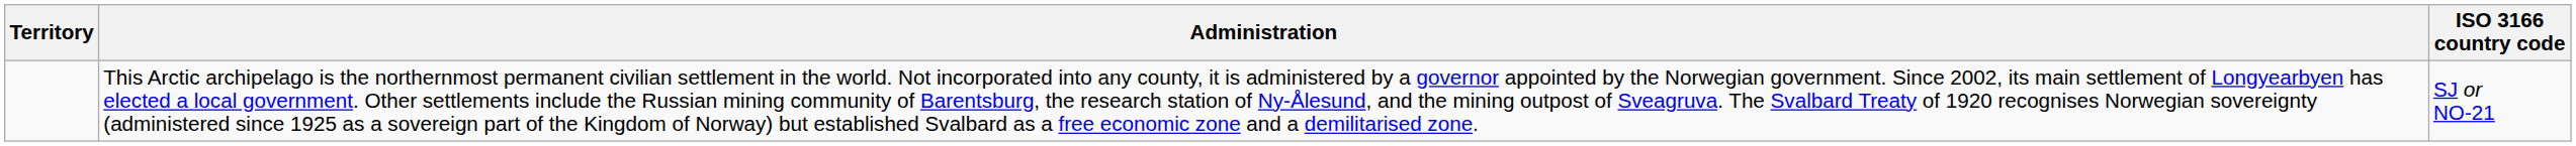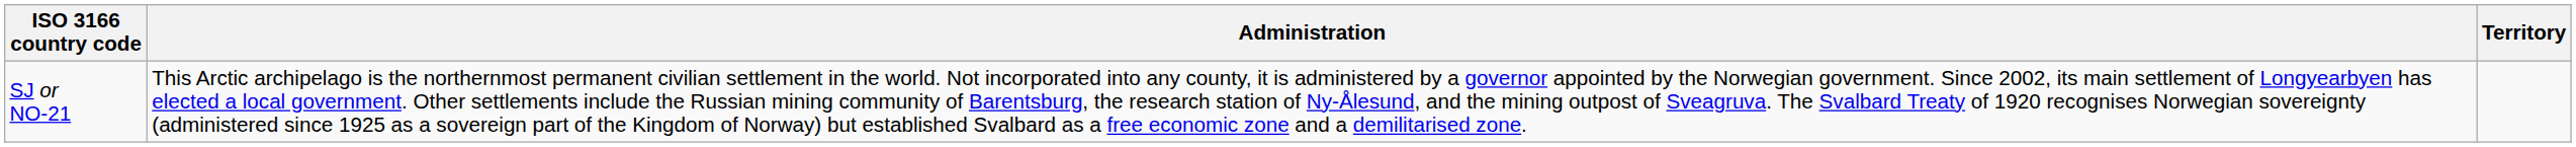columns swapped: Territory <-> ISO 3166 country code
